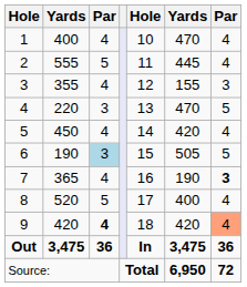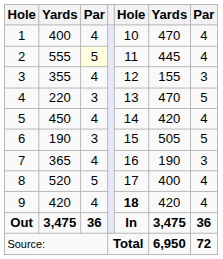2 | column 3: no background -> lightyellow background
6 | column 3: lightblue background -> no background
7 | column 7: bold -> normal
9 | column 3: bold -> normal
9 | column 5: normal -> bold
9 | column 7: lightsalmon background -> no background
